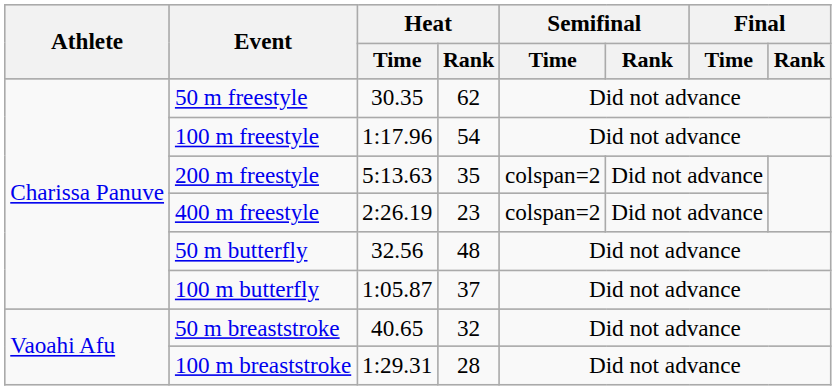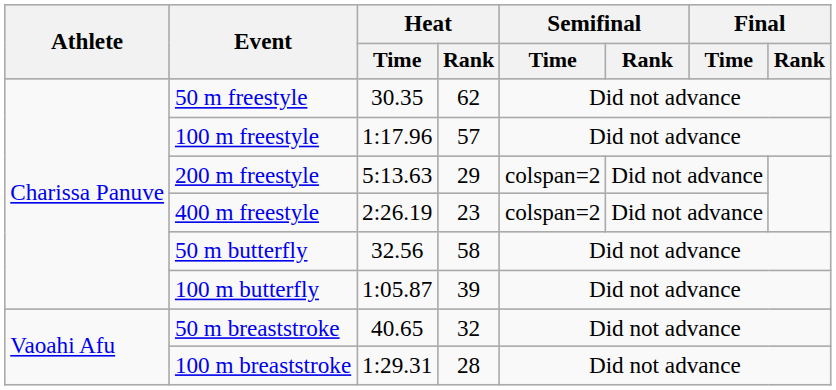100 m freestyle | Heat / Rank: 54 -> 57
200 m freestyle | Heat / Rank: 35 -> 29
50 m butterfly | Heat / Rank: 48 -> 58
100 m butterfly | Heat / Rank: 37 -> 39
